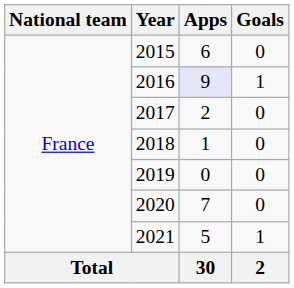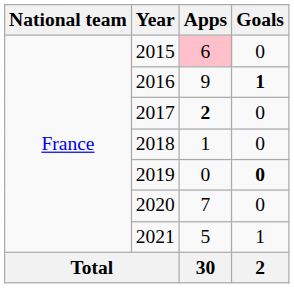2015 | Apps: no background -> pink background
2016 | Apps: lavender background -> no background
2016 | Goals: normal -> bold
2017 | Apps: normal -> bold
2019 | Goals: normal -> bold
